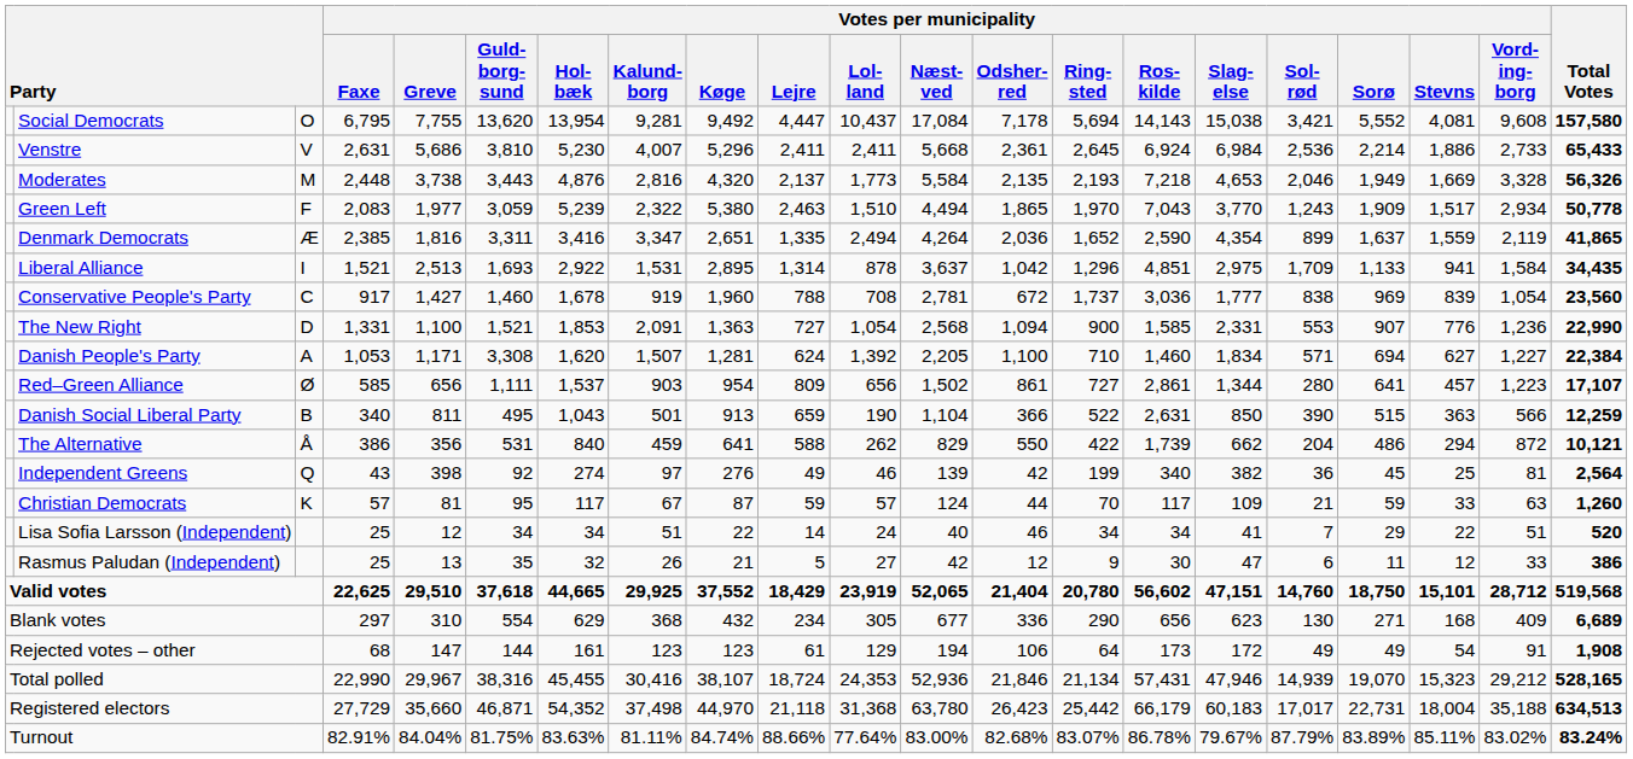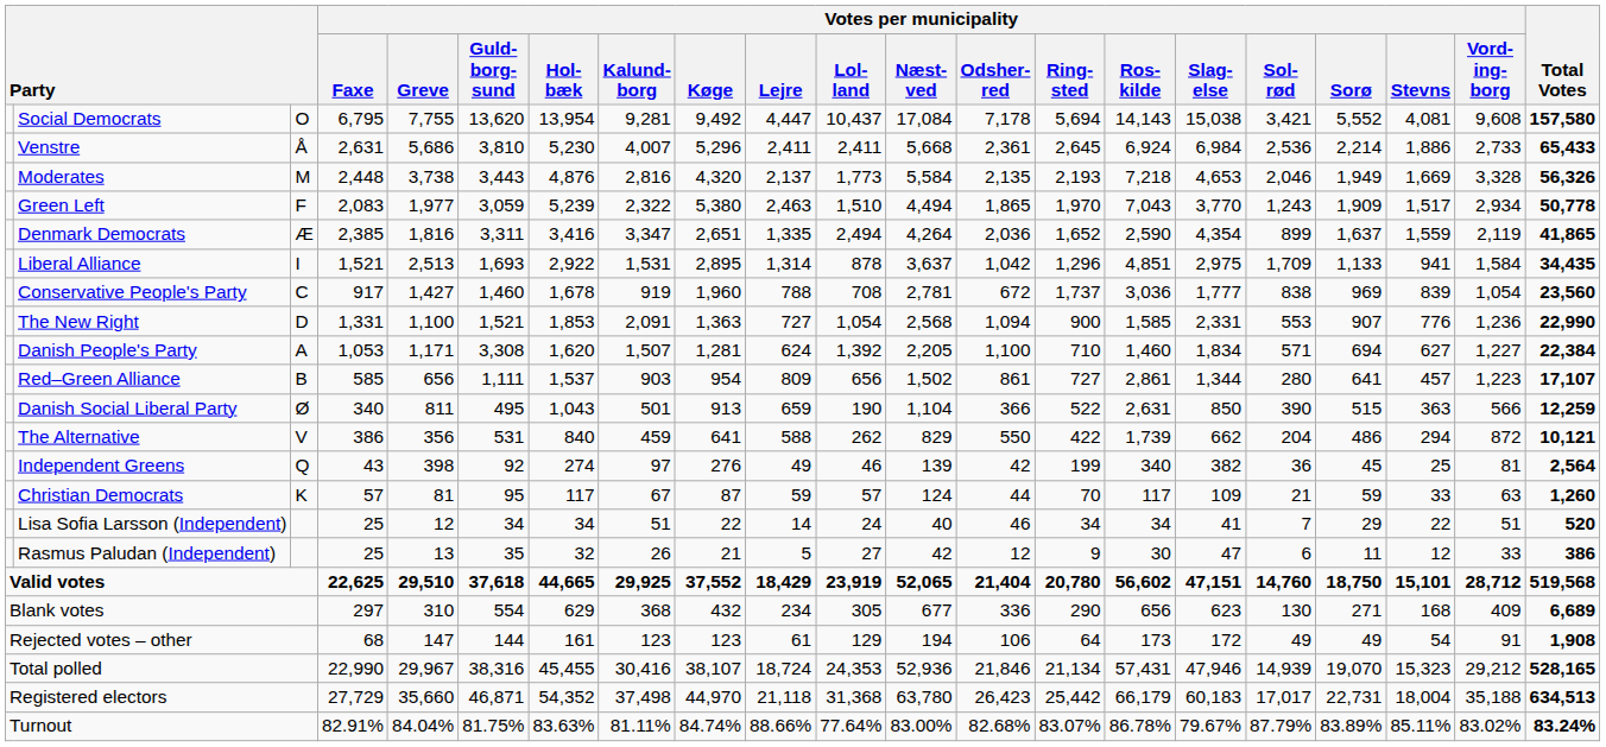Venstre | column 3: V -> Å
Red–Green Alliance | column 3: Ø -> B
Danish Social Liberal Party | column 3: B -> Ø
The Alternative | column 3: Å -> V
